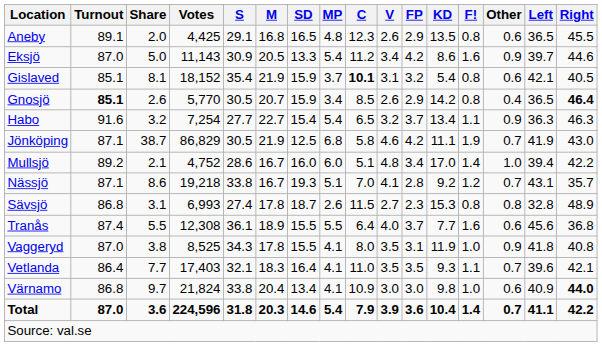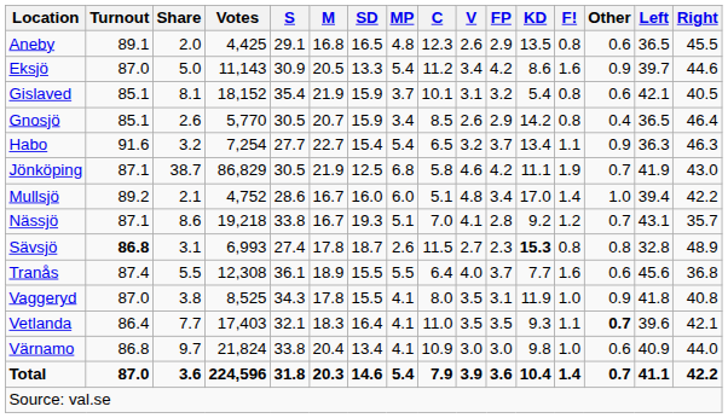Gislaved | C: bold -> normal
Gnosjö | Turnout: bold -> normal
Gnosjö | Right: bold -> normal
Sävsjö | Turnout: normal -> bold
Sävsjö | KD: normal -> bold
Vetlanda | Other: normal -> bold
Värnamo | Right: bold -> normal
